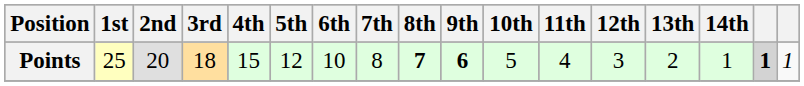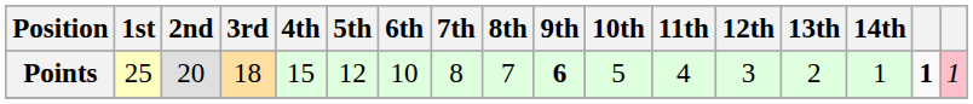Points | 8th: bold -> normal
Points | column 16: lightgrey background -> no background
Points | column 17: no background -> pink background
